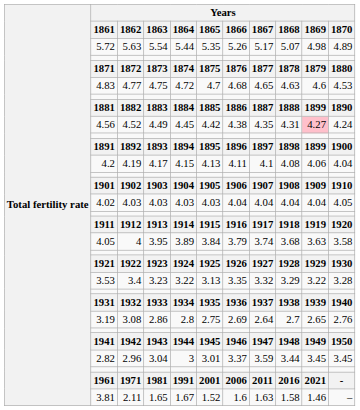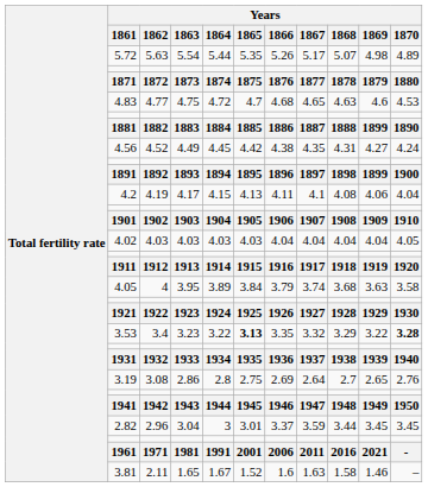row 9 | Years / 1869: pink background -> no background
row 21 | Years / 1865: normal -> bold
row 21 | Years / 1870: normal -> bold
